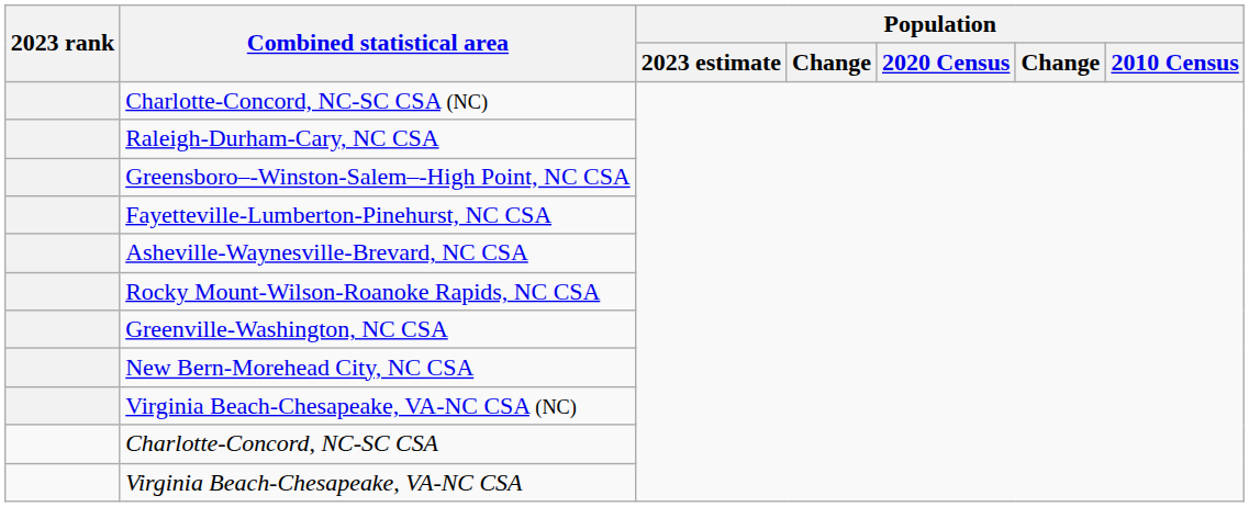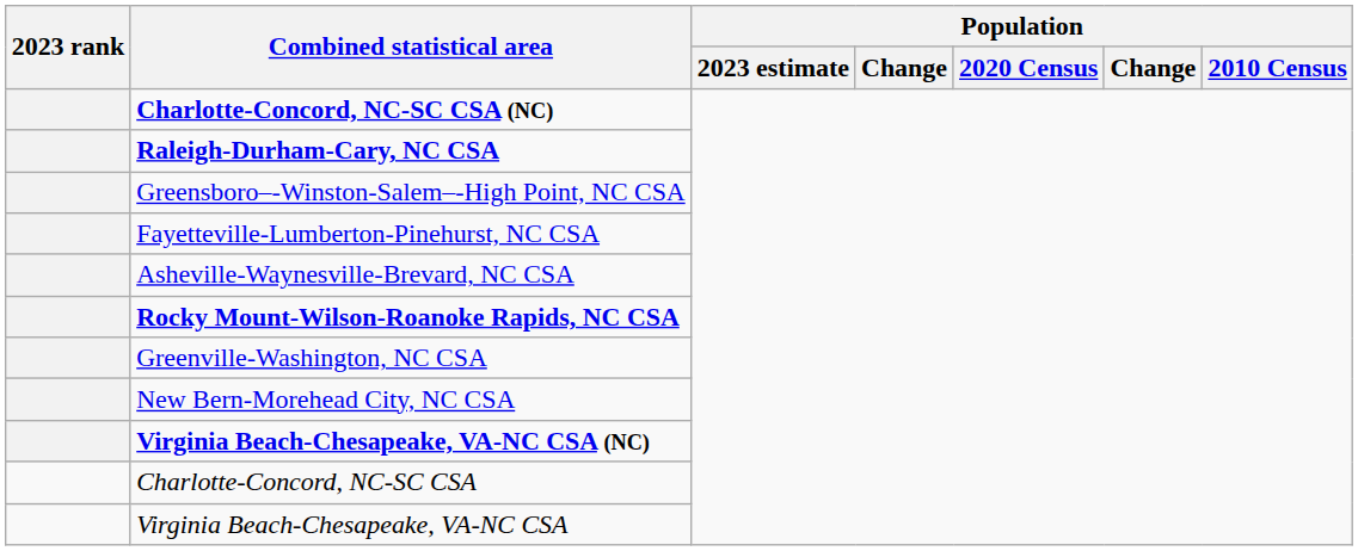Charlotte-Concord, NC-SC CSA (NC) | Combined statistical area: normal -> bold
Raleigh-Durham-Cary, NC CSA | Combined statistical area: normal -> bold
Rocky Mount-Wilson-Roanoke Rapids, NC CSA | Combined statistical area: normal -> bold
Virginia Beach-Chesapeake, VA-NC CSA (NC) | Combined statistical area: normal -> bold
